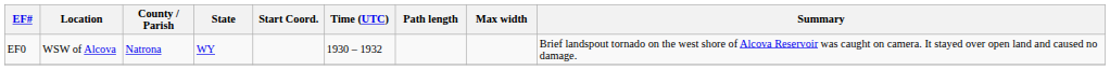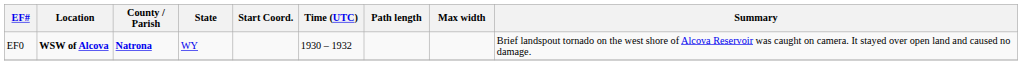EF0 | Location: normal -> bold
EF0 | County / Parish: normal -> bold
